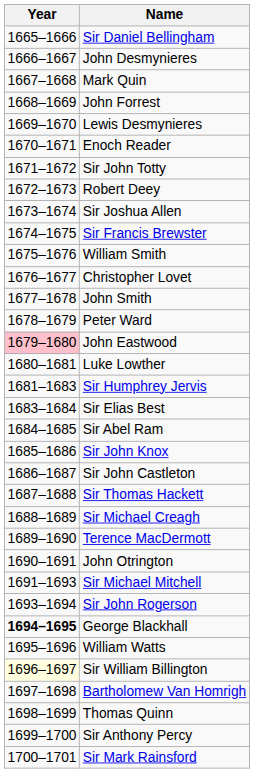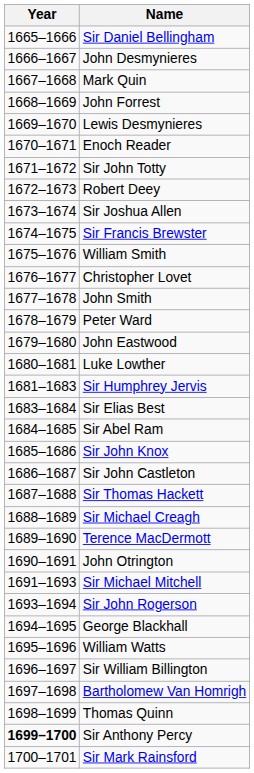John Eastwood | Year: pink background -> no background
George Blackhall | Year: bold -> normal
Sir William Billington | Year: lightyellow background -> no background
Sir Anthony Percy | Year: normal -> bold
